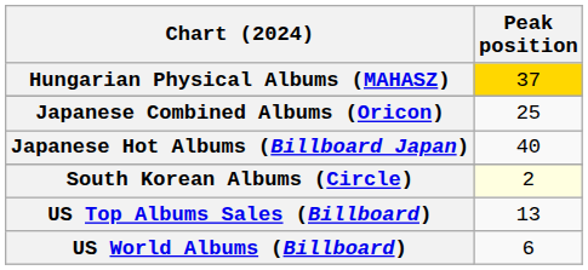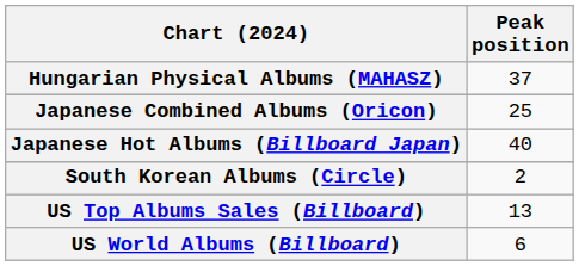Hungarian Physical Albums (MAHASZ) | Peak position: gold background -> no background
South Korean Albums (Circle) | Peak position: lightyellow background -> no background
